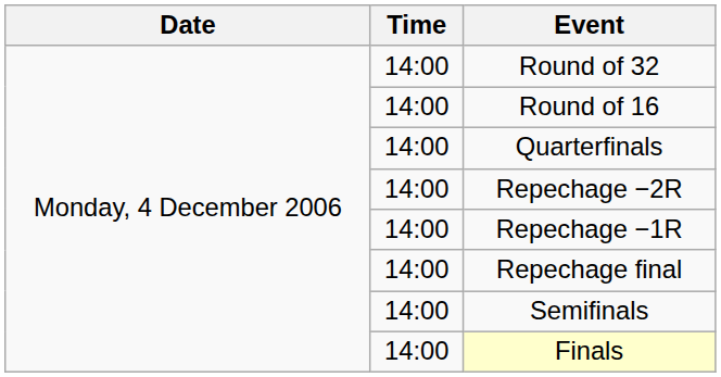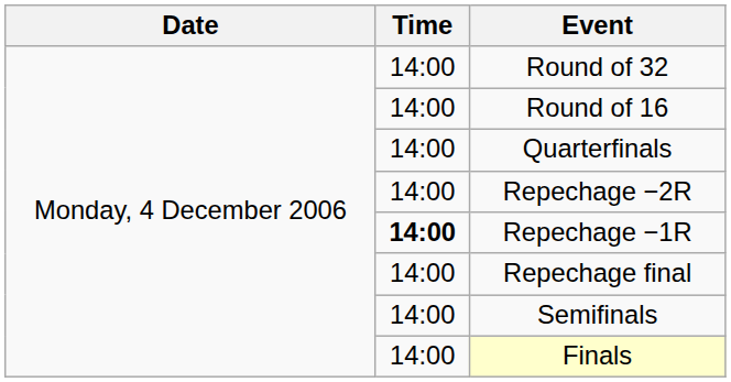Repechage −1R | Time: normal -> bold
